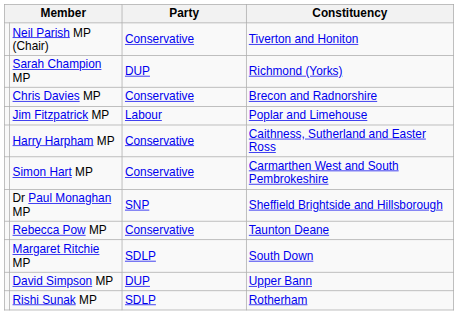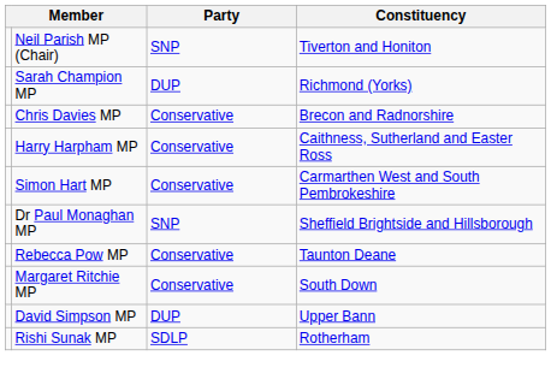Neil Parish MP (Chair) | Party: Conservative -> SNP
- row: Jim Fitzpatrick MP | Labour | Poplar and Limehouse
Margaret Ritchie MP | Party: SDLP -> Conservative
